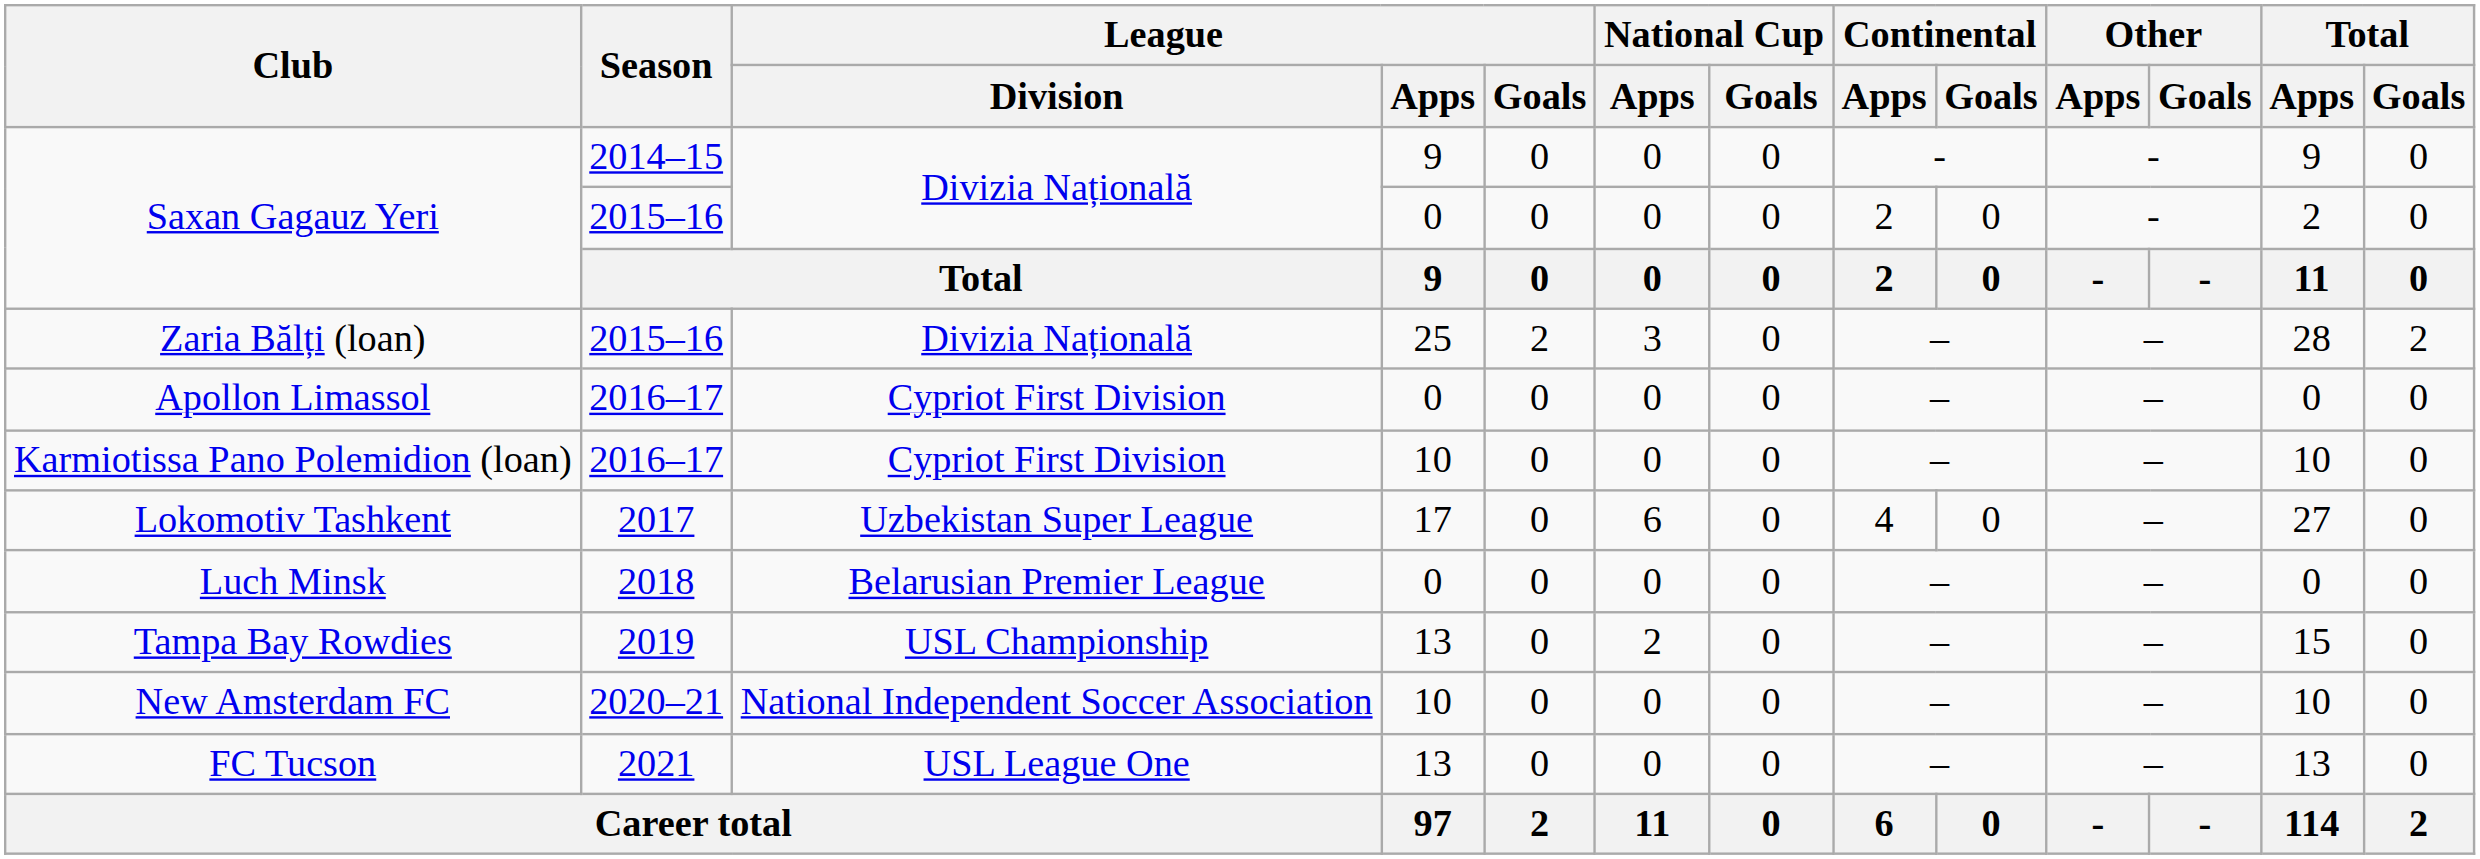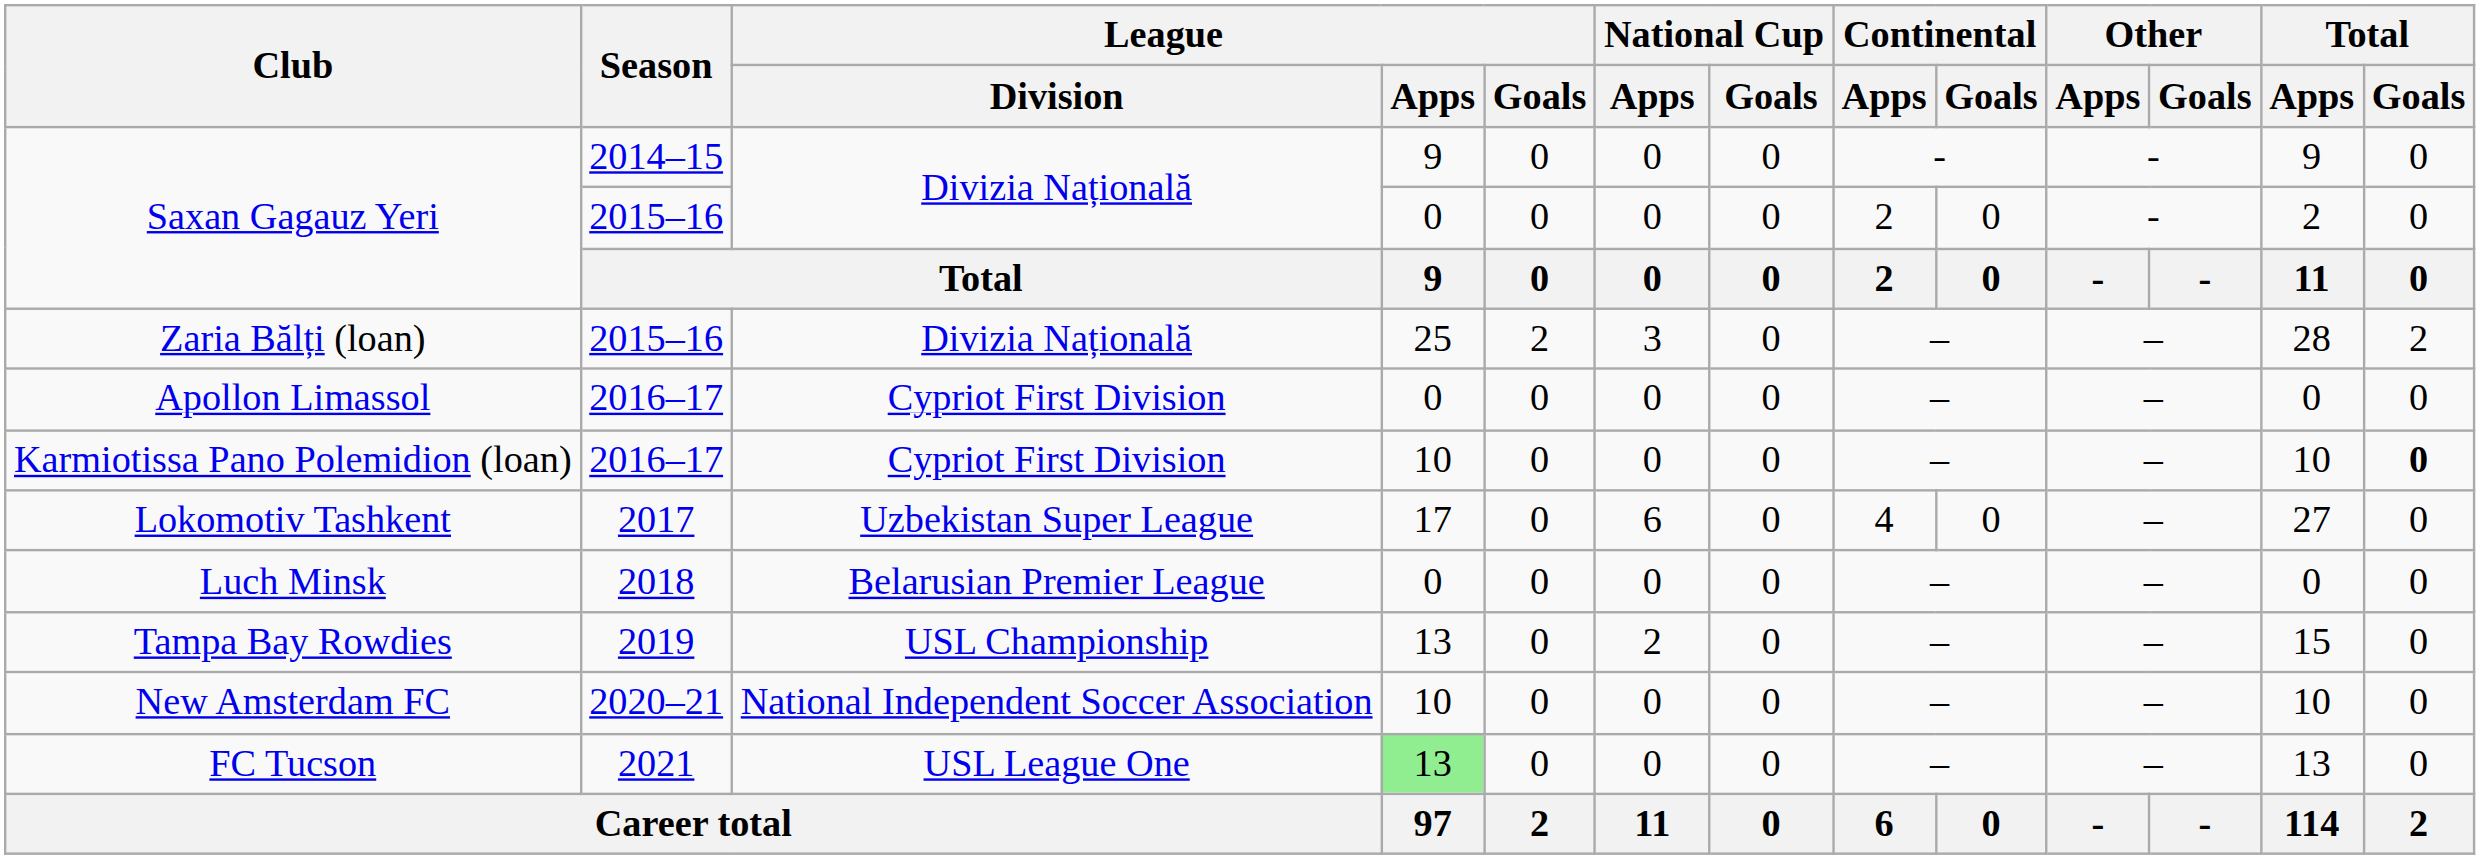Karmiotissa Pano Polemidion (loan) | Total / Goals: normal -> bold
FC Tucson | League / Apps: no background -> lightgreen background
